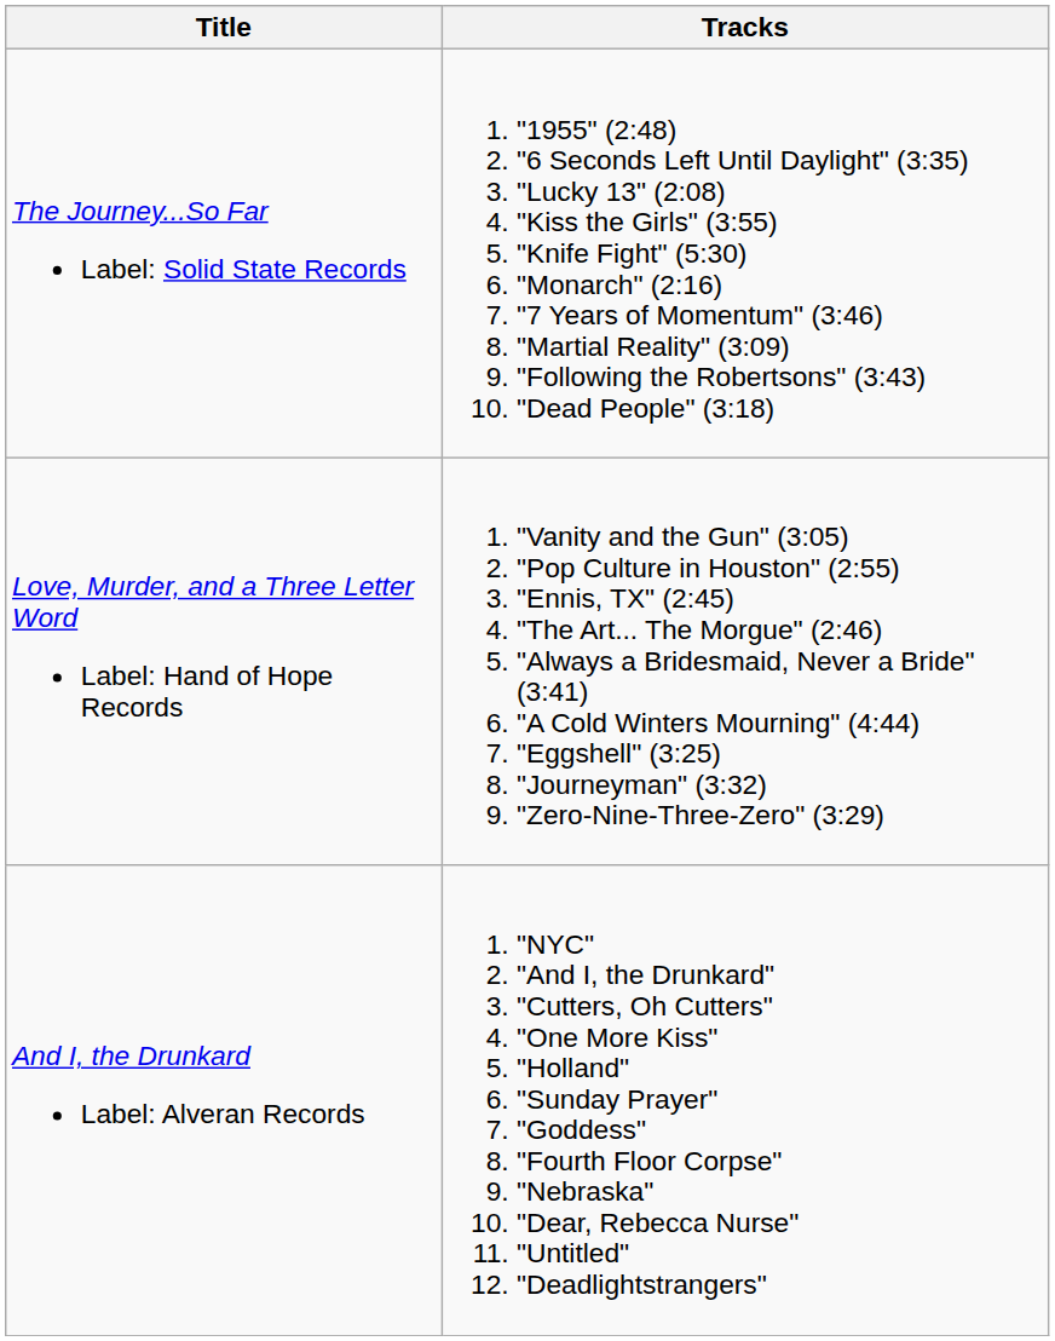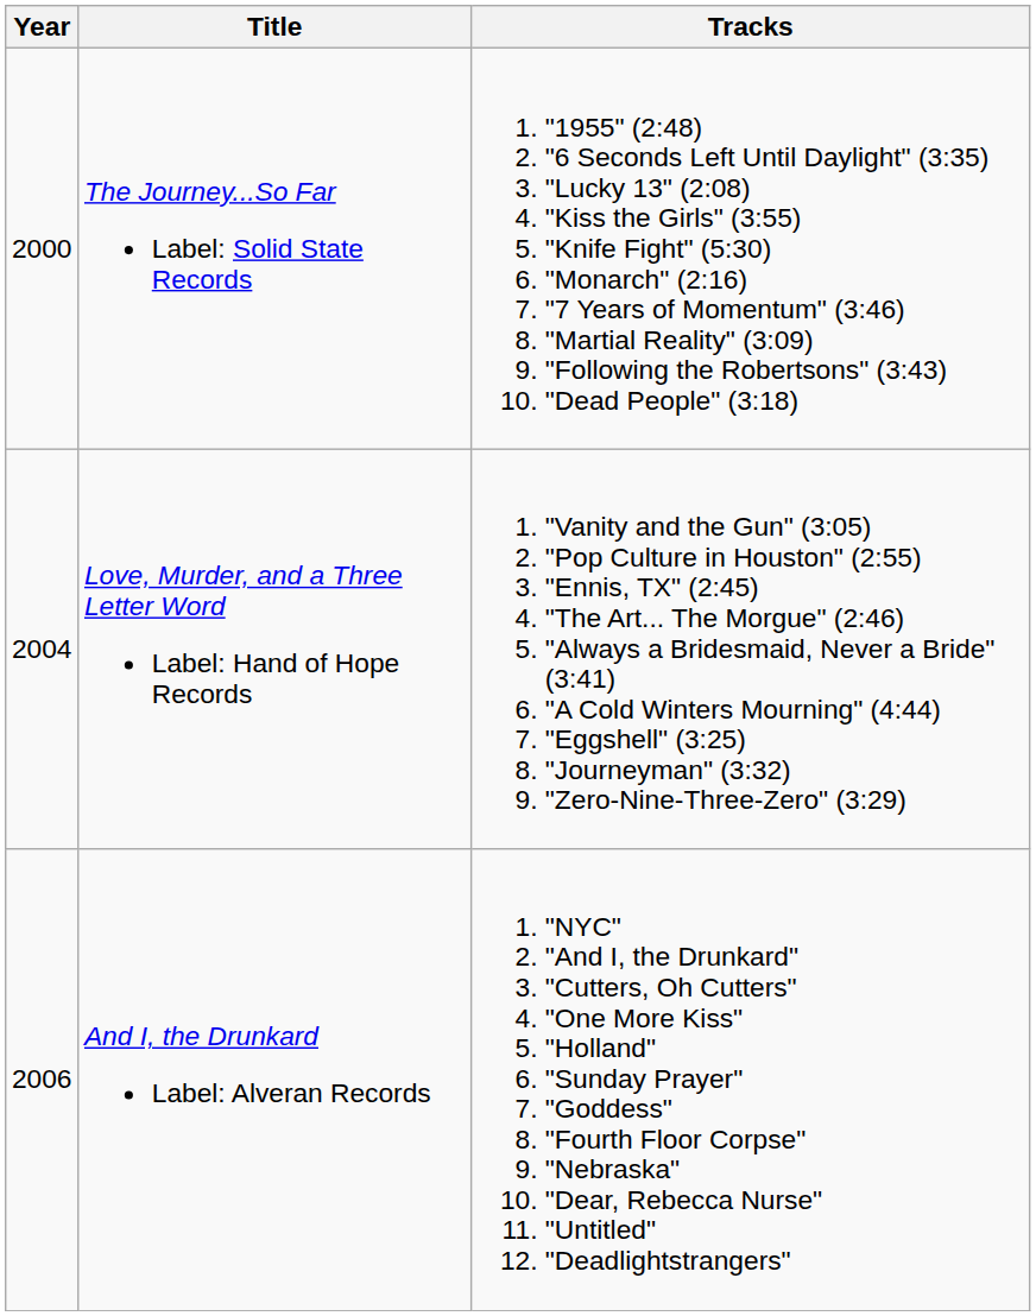+ column: Year | 2000 | 2004 | 2006
